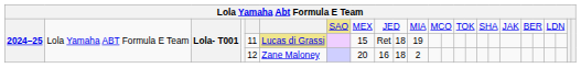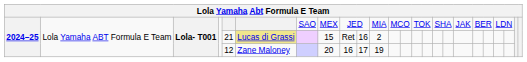row 2 | column 7: khaki background -> no background
row 3 | column 5: 11 -> 21
row 3 | column 10: 18 -> 16
row 3 | column 11: 19 -> 2
row 4 | column 10: 18 -> 17
row 4 | column 11: 2 -> 19
